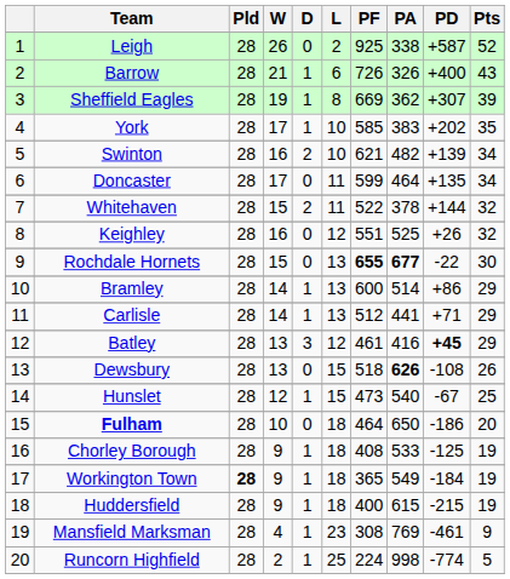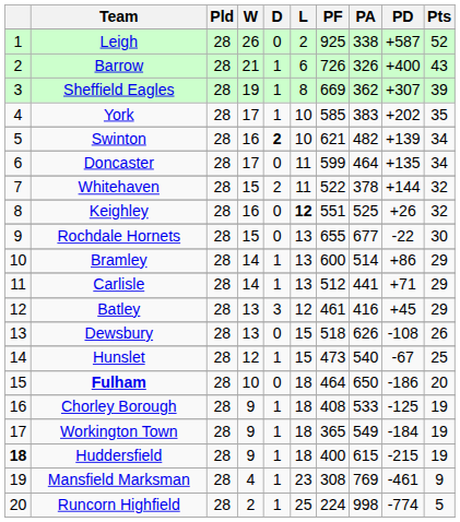Swinton | D: normal -> bold
Keighley | L: normal -> bold
Rochdale Hornets | PF: bold -> normal
Rochdale Hornets | PA: bold -> normal
Batley | PD: bold -> normal
Dewsbury | PA: bold -> normal
Workington Town | Pld: bold -> normal
Huddersfield | column 1: normal -> bold
